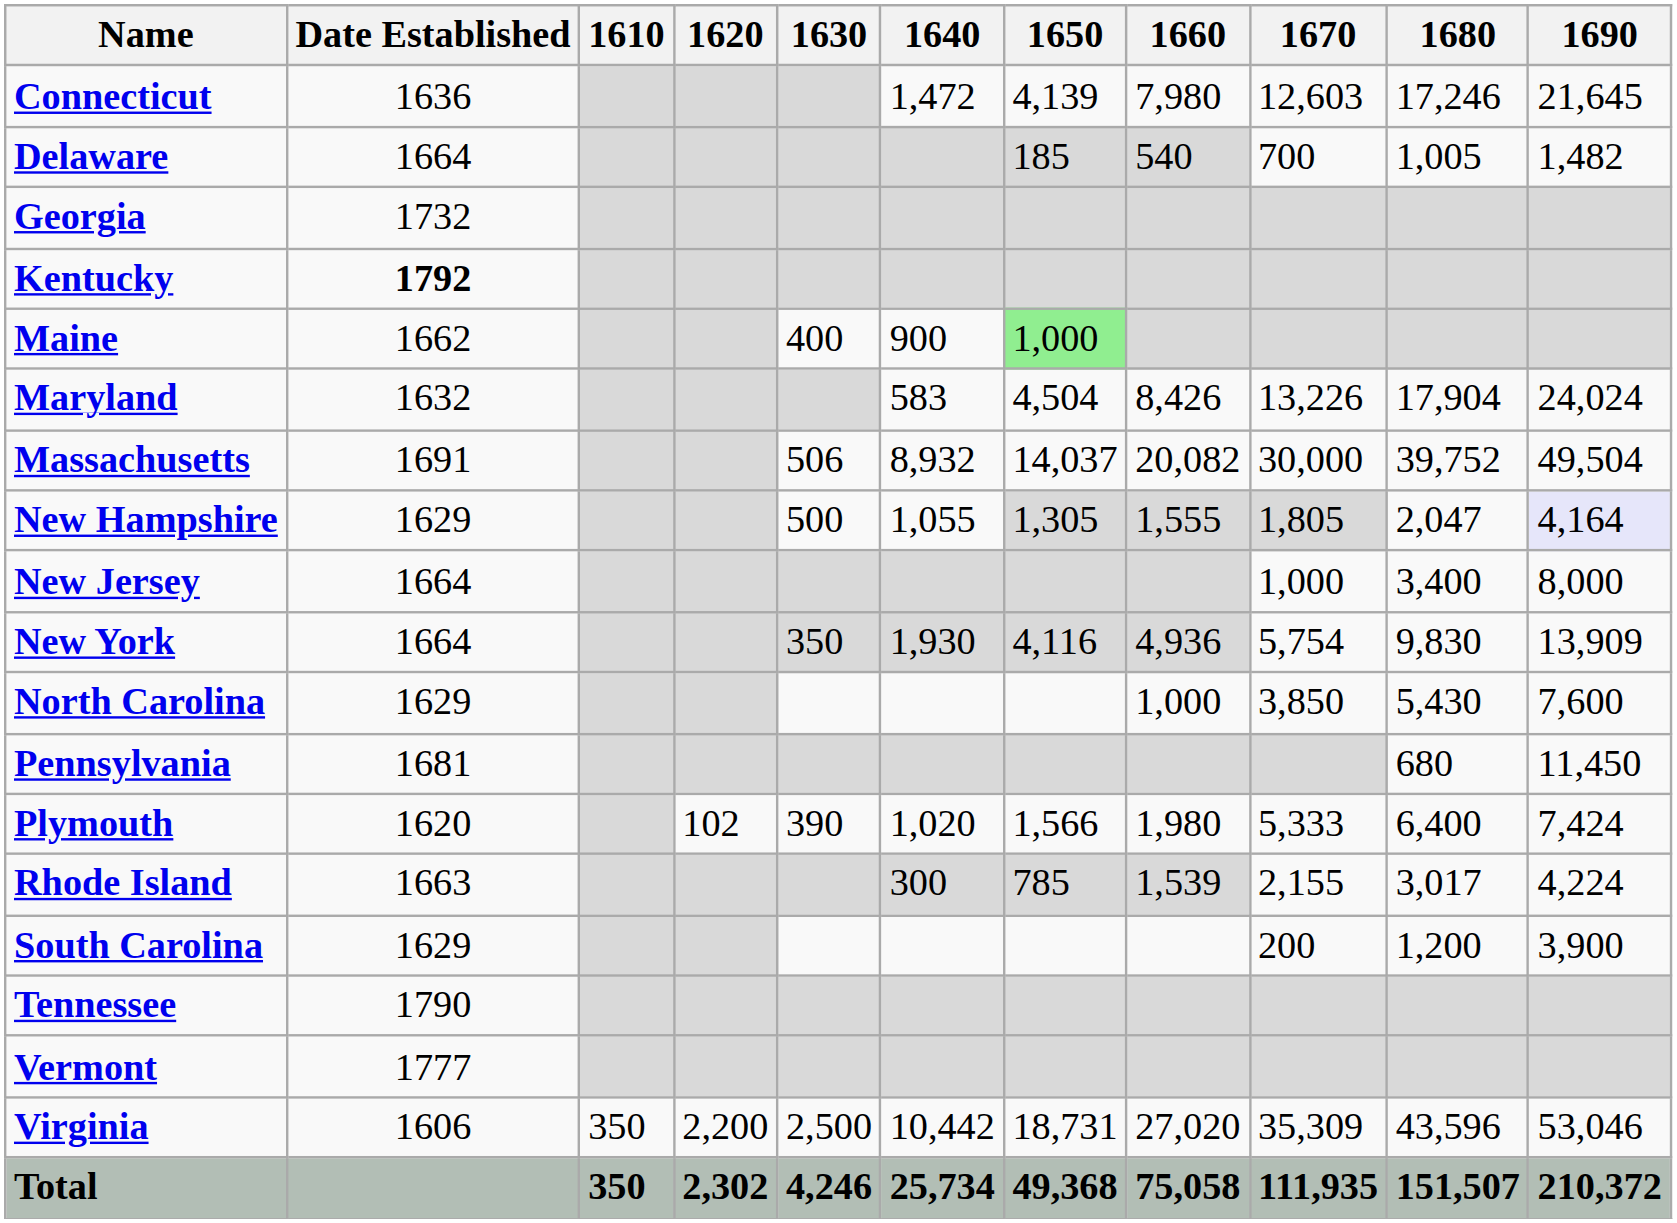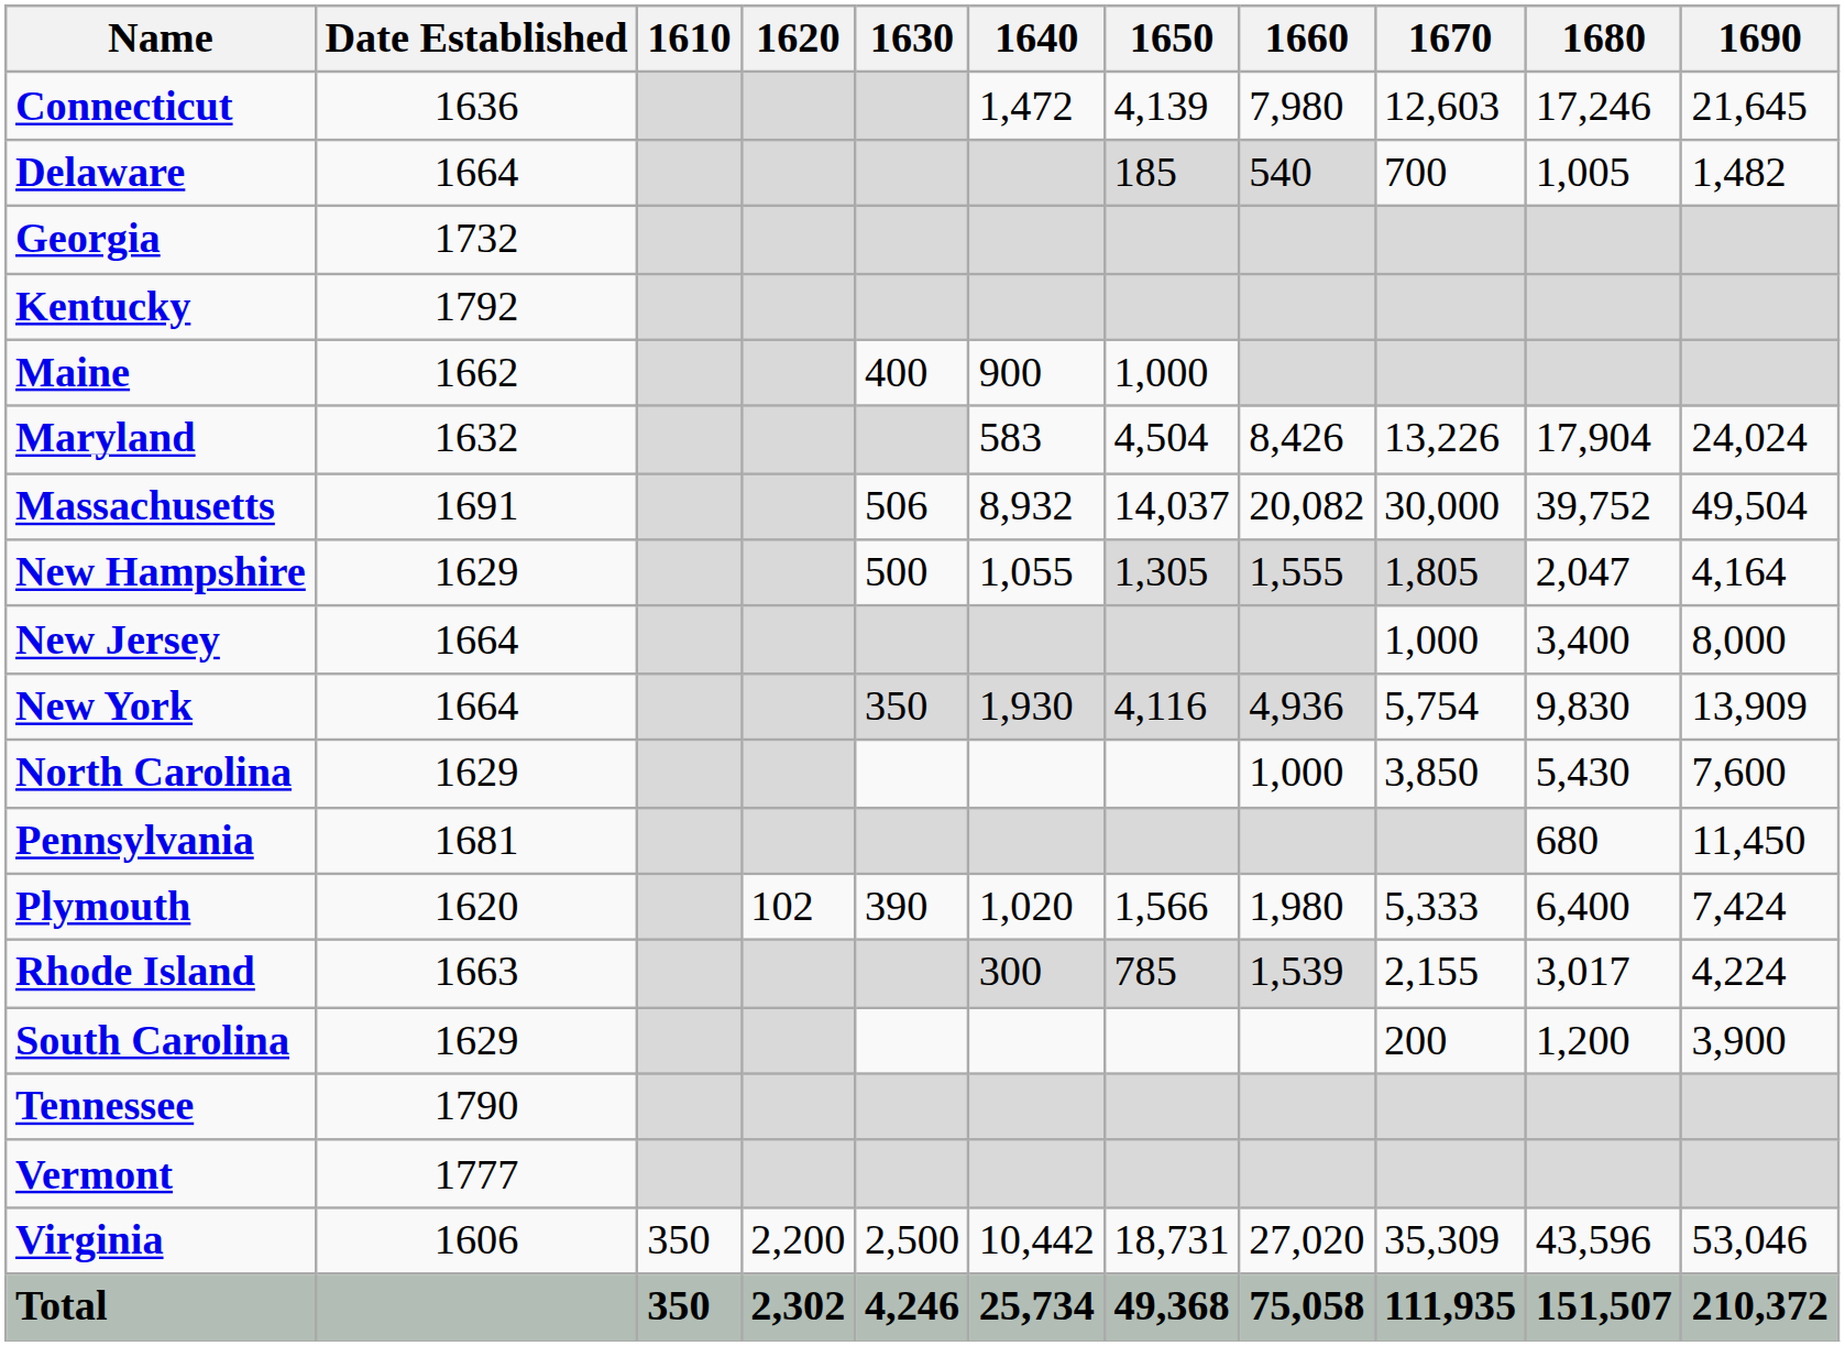Kentucky | Date Established: bold -> normal
Maine | 1650: lightgreen background -> no background
New Hampshire | 1690: lavender background -> no background
